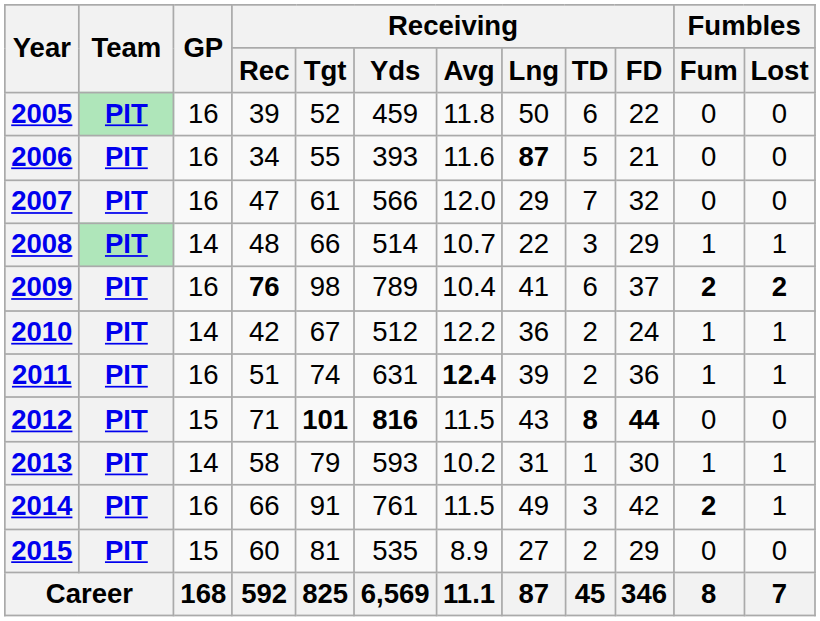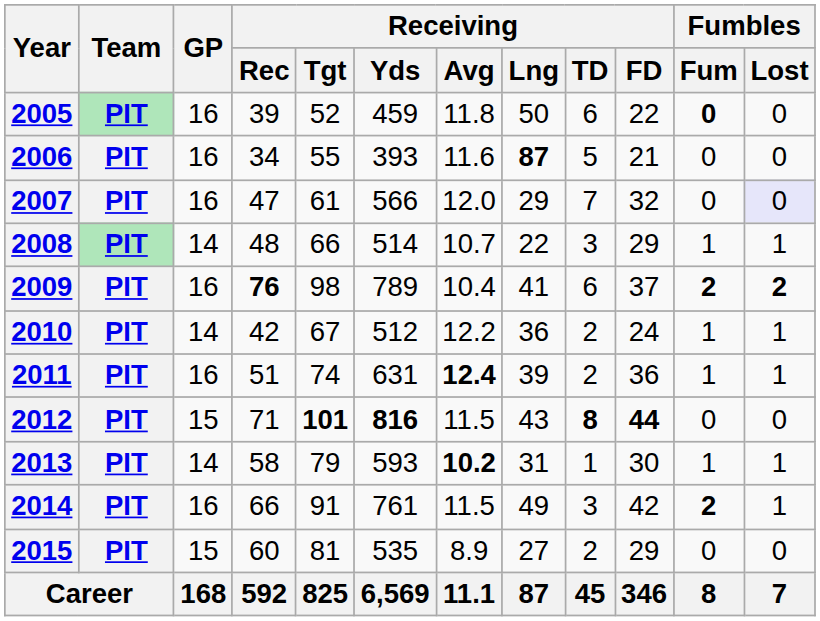2005 | Fumbles / Fum: normal -> bold
2007 | Fumbles / Lost: no background -> lavender background
2013 | Receiving / Avg: normal -> bold
